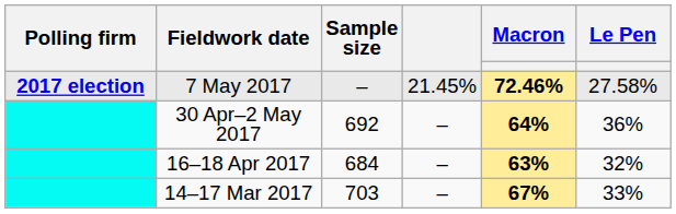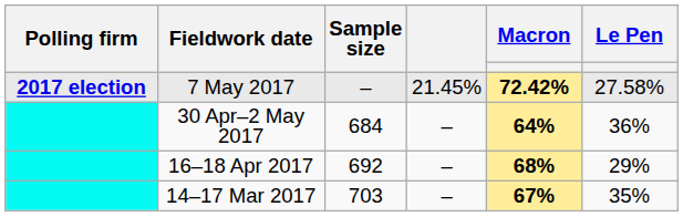7 May 2017 | Macron: 72.46% -> 72.42%
30 Apr–2 May 2017 | Sample size: 692 -> 684
16–18 Apr 2017 | Sample size: 684 -> 692
16–18 Apr 2017 | Macron: 63% -> 68%
16–18 Apr 2017 | Le Pen: 32% -> 29%
14–17 Mar 2017 | Le Pen: 33% -> 35%
